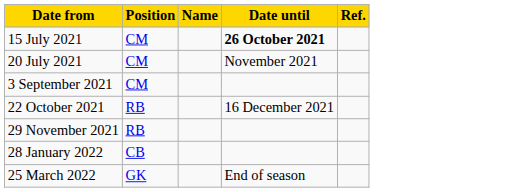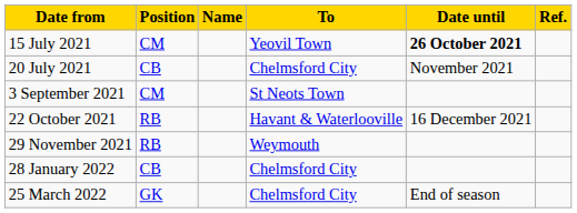+ column: To | Yeovil Town | Chelmsford City | St Neots Town | Havant & Waterlooville | Weymouth | Chelmsford City | Chelmsford City
20 July 2021 | Position: CM -> CB
